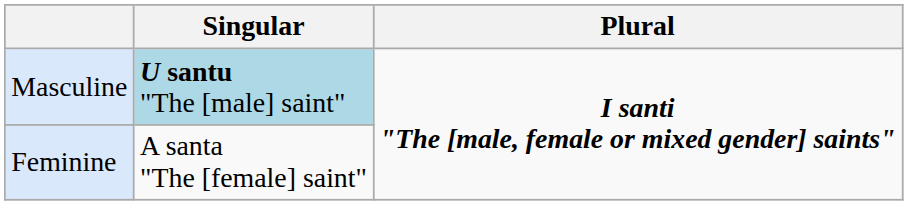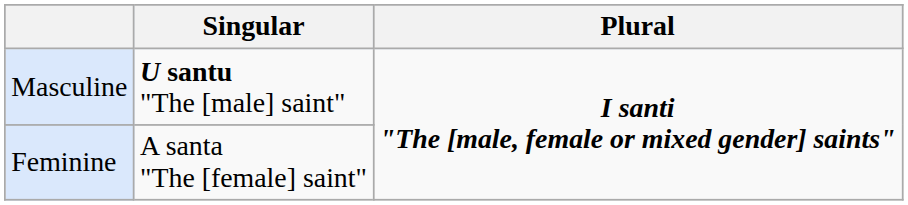Masculine | Singular: lightblue background -> no background
